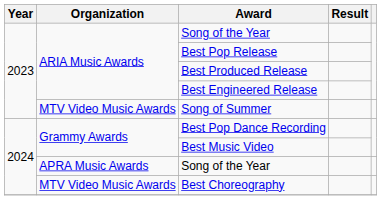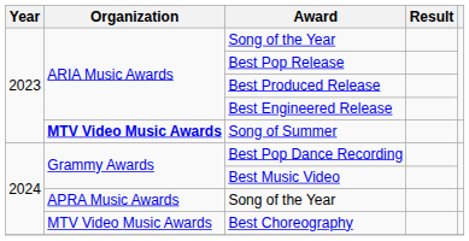Song of Summer | Organization: normal -> bold
